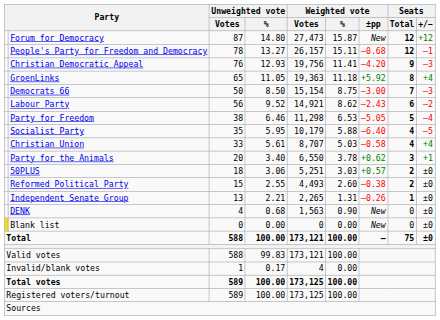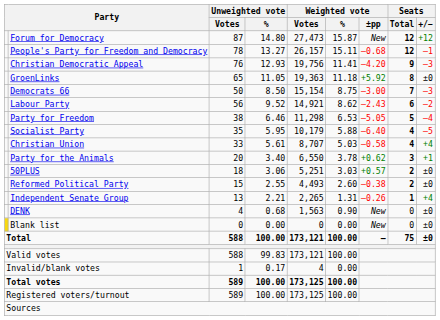GroenLinks | Seats / +/−: +4 -> ±0
Independent Senate Group | Seats / +/−: ±0 -> +4
